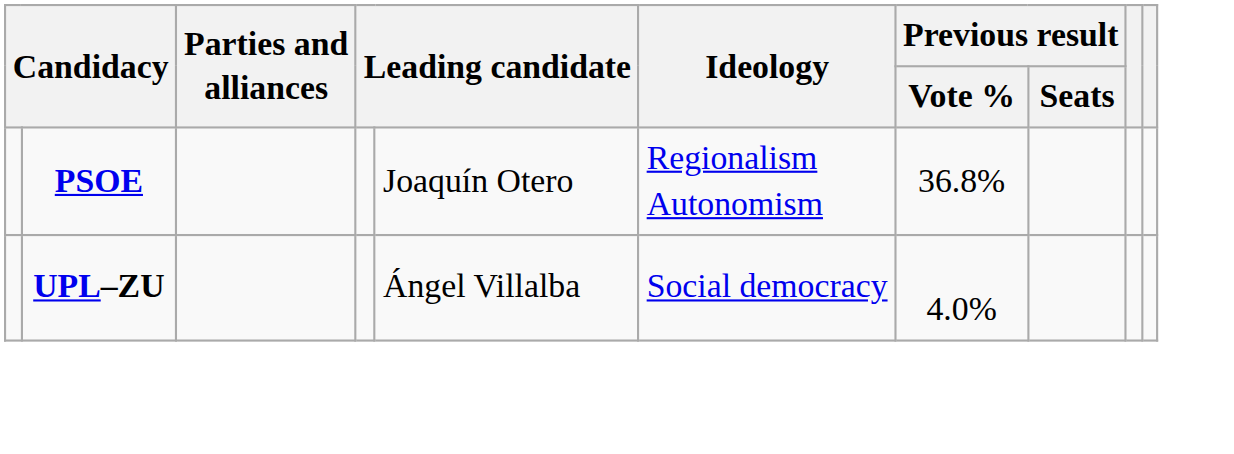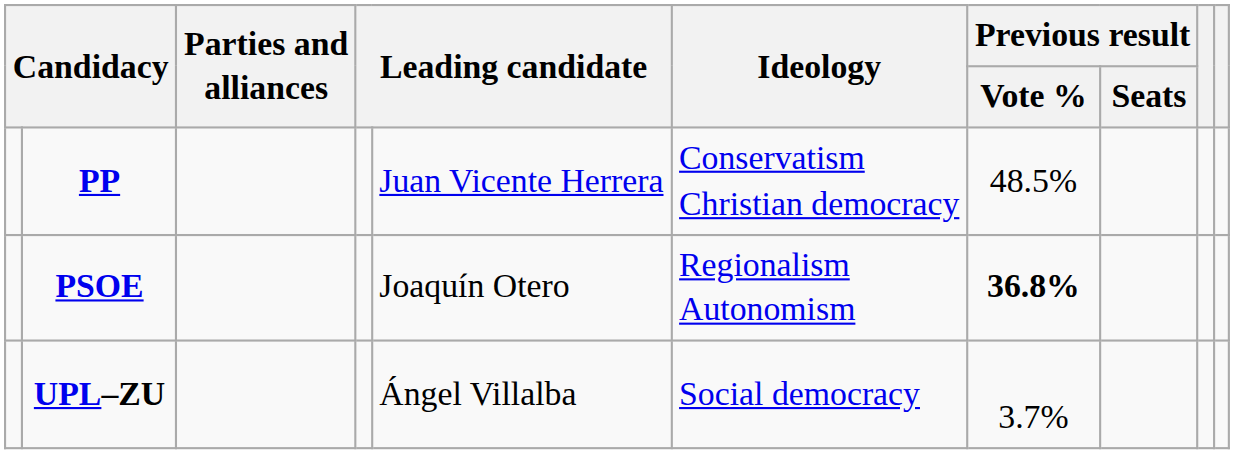+ row: PP | Juan Vicente Herrera | Conservatism Christian democracy | 48.5%
PSOE | Previous result / Vote %: normal -> bold
UPL–ZU | Previous result / Vote %: 4.0% -> 3.7%
